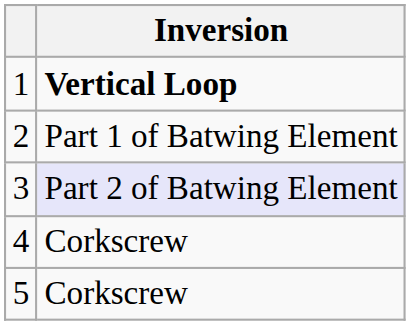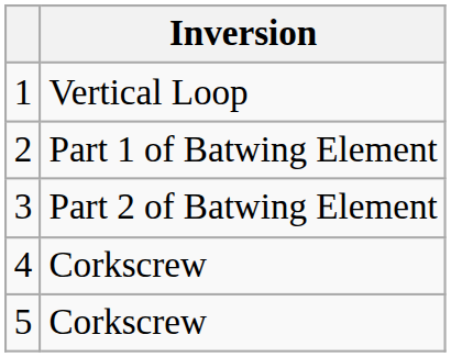1 | Inversion: bold -> normal
3 | Inversion: lavender background -> no background
